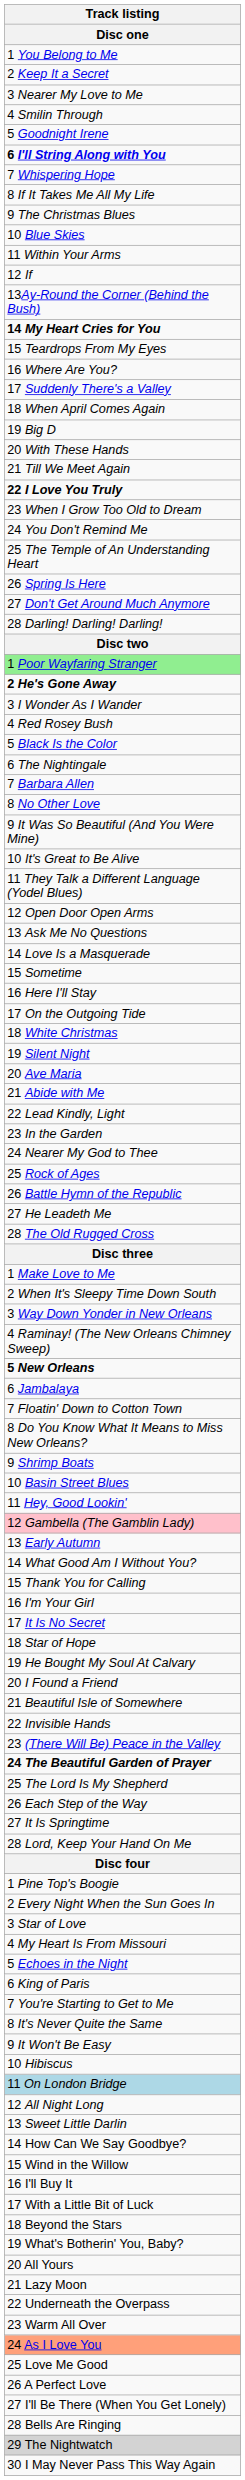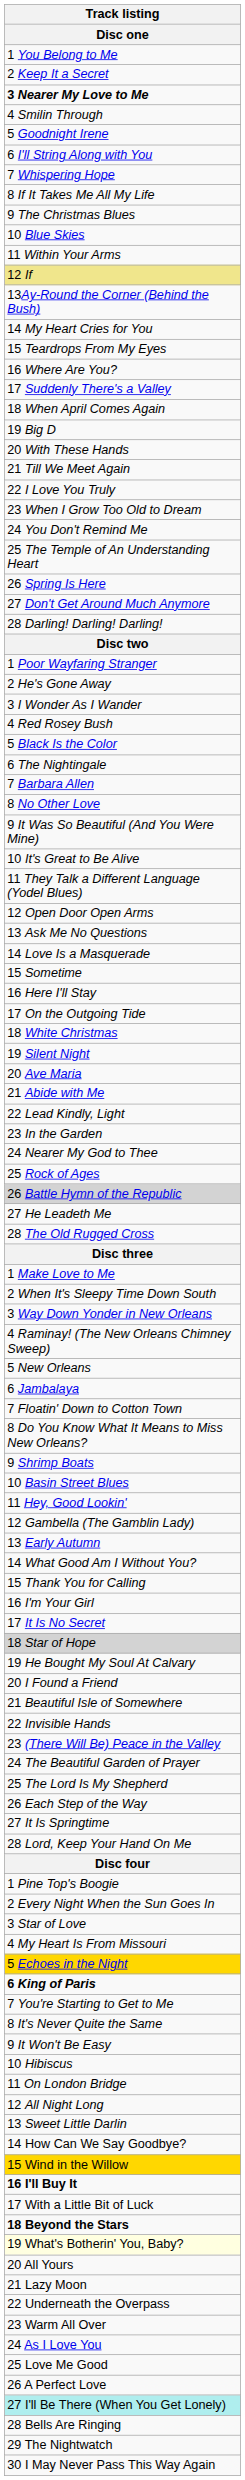row 5 | column 1: normal -> bold
row 8 | column 1: bold -> normal
row 14 | column 1: no background -> khaki background
row 16 | column 1: bold -> normal
row 24 | column 1: bold -> normal
row 32 | column 1: lightgreen background -> no background
row 33 | column 1: bold -> normal
row 57 | column 1: no background -> lightgrey background
row 65 | column 1: bold -> normal
row 72 | column 1: pink background -> no background
row 78 | column 1: no background -> lightgrey background
row 84 | column 1: bold -> normal
row 94 | column 1: no background -> gold background
row 95 | column 1: normal -> bold
row 100 | column 1: lightblue background -> no background
row 104 | column 1: no background -> gold background
row 105 | column 1: normal -> bold
row 107 | column 1: normal -> bold
row 108 | column 1: no background -> lightyellow background
row 113 | column 1: lightsalmon background -> no background
row 116 | column 1: no background -> paleturquoise background
row 118 | column 1: lightgrey background -> no background
